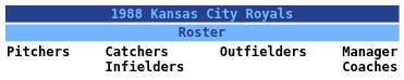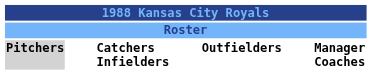Pitchers | column 1: no background -> lightgrey background
